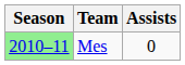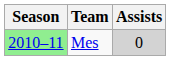Mes | Assists: no background -> lightgrey background
